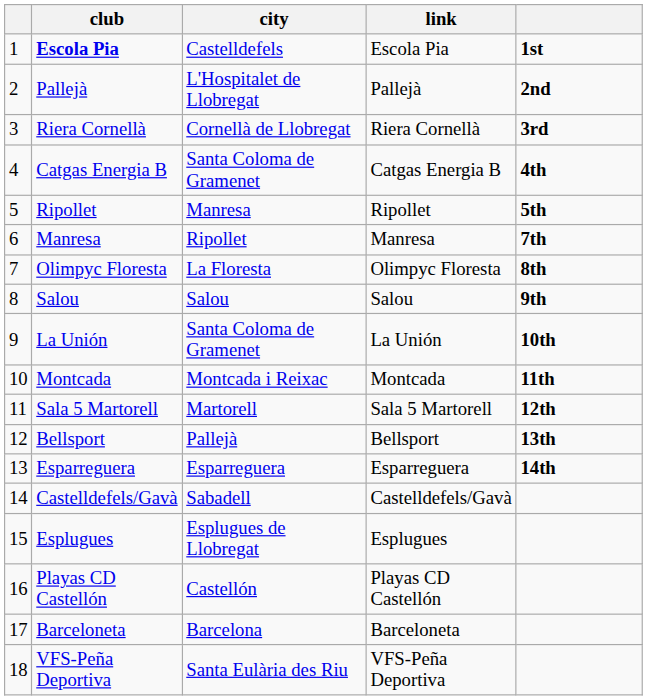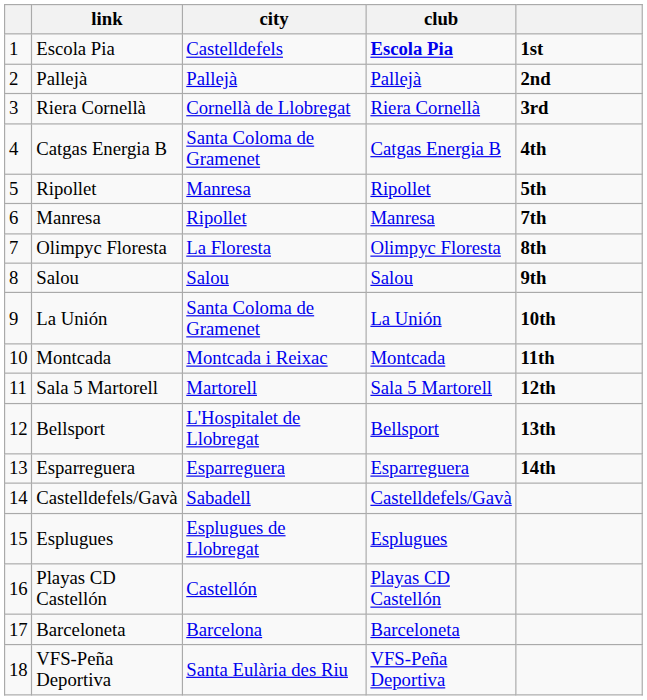columns swapped: club <-> link
row 3 | city: L'Hospitalet de Llobregat -> Pallejà
row 13 | city: Pallejà -> L'Hospitalet de Llobregat
